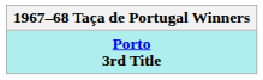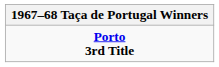row 2 | column 1: paleturquoise background -> no background
